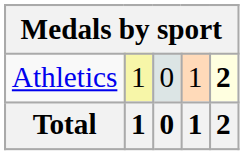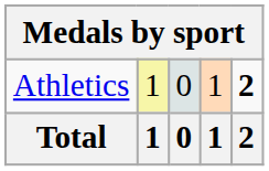Athletics | column 5: lightyellow background -> no background
